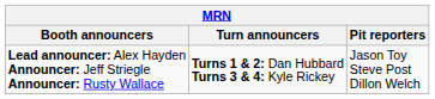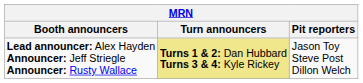row 3 | Turn announcers: no background -> khaki background
